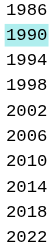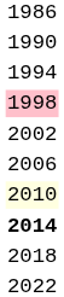1990 | column 1: paleturquoise background -> no background
1998 | column 1: no background -> pink background
2010 | column 1: no background -> lightyellow background
2014 | column 1: normal -> bold
